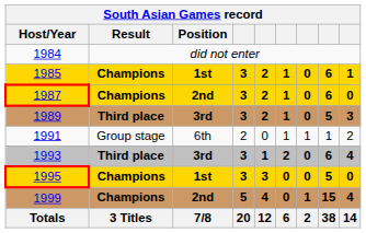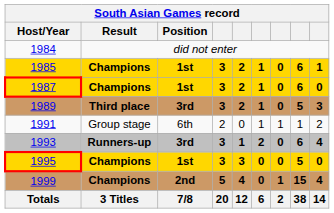1987 | Position: 2nd -> 1st
1993 | Result: Third place -> Runners-up
